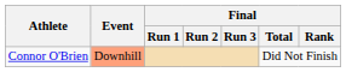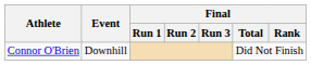Connor O'Brien | Event: lightsalmon background -> no background
